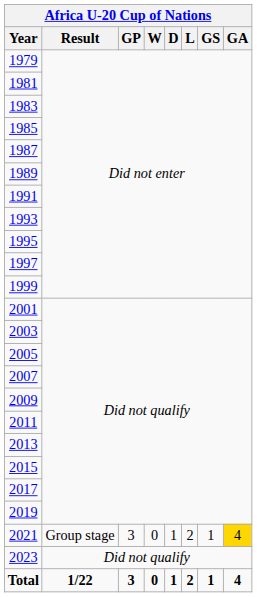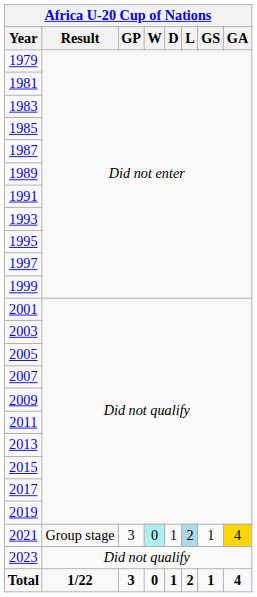2021 | W: no background -> paleturquoise background
2021 | L: no background -> lightblue background
